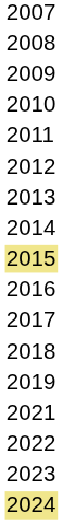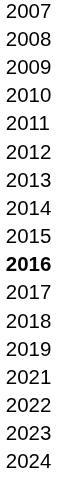2015 | column 1: khaki background -> no background
2016 | column 1: normal -> bold
2024 | column 1: khaki background -> no background
